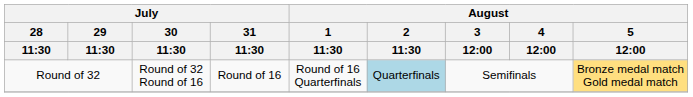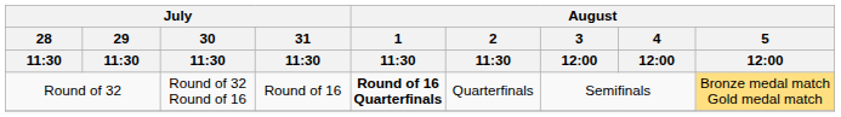Round of 32 | August / 1 / 11:30: normal -> bold
Round of 32 | August / 2 / 11:30: lightblue background -> no background
